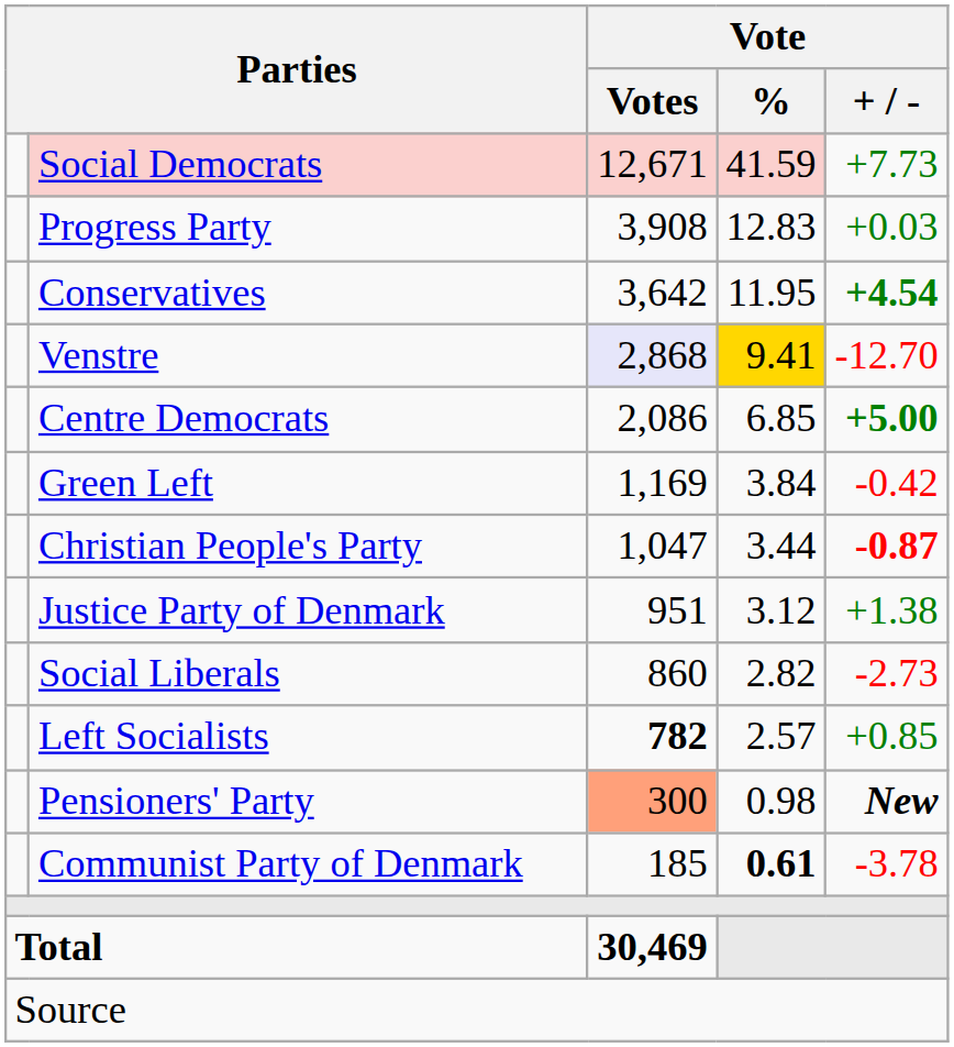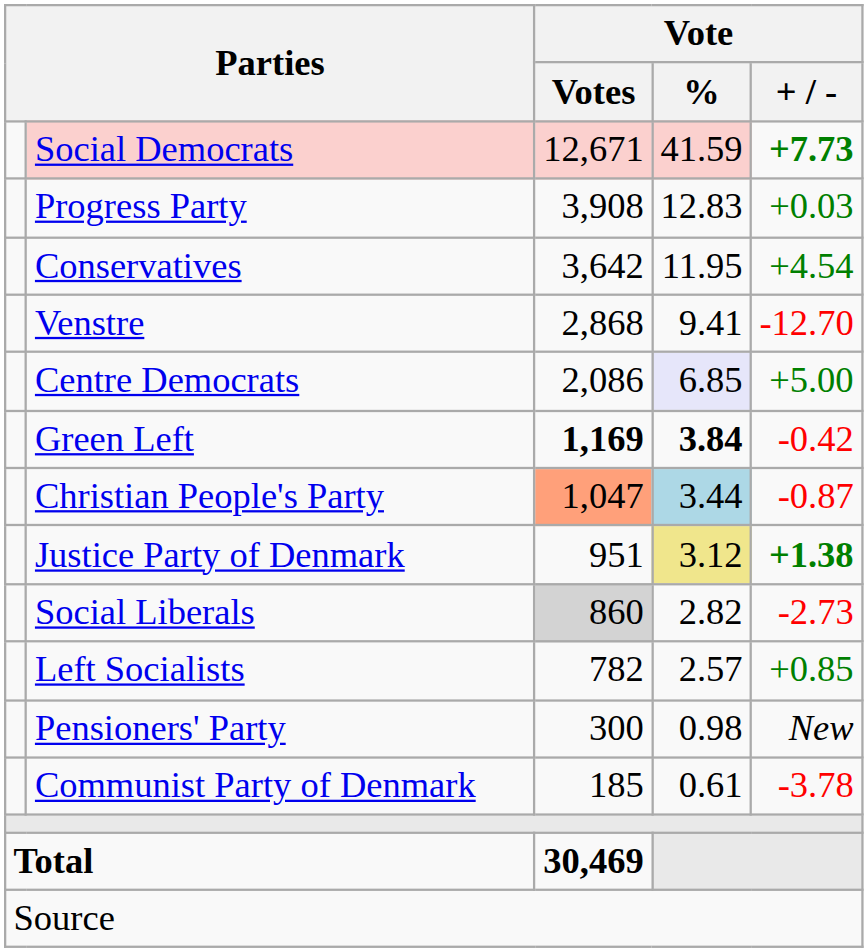Social Democrats | Vote / + / -: normal -> bold
Conservatives | Vote / + / -: bold -> normal
Venstre | Vote / Votes: lavender background -> no background
Venstre | Vote / %: gold background -> no background
Centre Democrats | Vote / %: no background -> lavender background
Centre Democrats | Vote / + / -: bold -> normal
Green Left | Vote / Votes: normal -> bold
Green Left | Vote / %: normal -> bold
Christian People's Party | Vote / Votes: no background -> lightsalmon background
Christian People's Party | Vote / %: no background -> lightblue background
Christian People's Party | Vote / + / -: bold -> normal
Justice Party of Denmark | Vote / %: no background -> khaki background
Justice Party of Denmark | Vote / + / -: normal -> bold
Social Liberals | Vote / Votes: no background -> lightgrey background
Left Socialists | Vote / Votes: bold -> normal
Pensioners' Party | Vote / Votes: lightsalmon background -> no background
Pensioners' Party | Vote / + / -: bold -> normal
Communist Party of Denmark | Vote / %: bold -> normal
